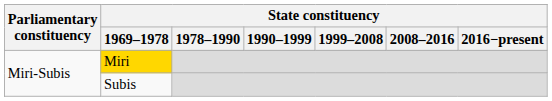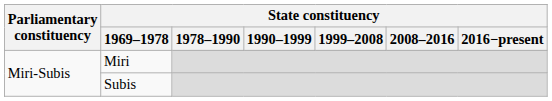Miri | State constituency / 1969–1978: gold background -> no background
